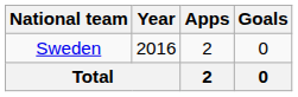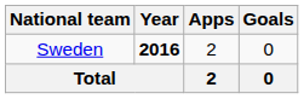Sweden | Year: normal -> bold
